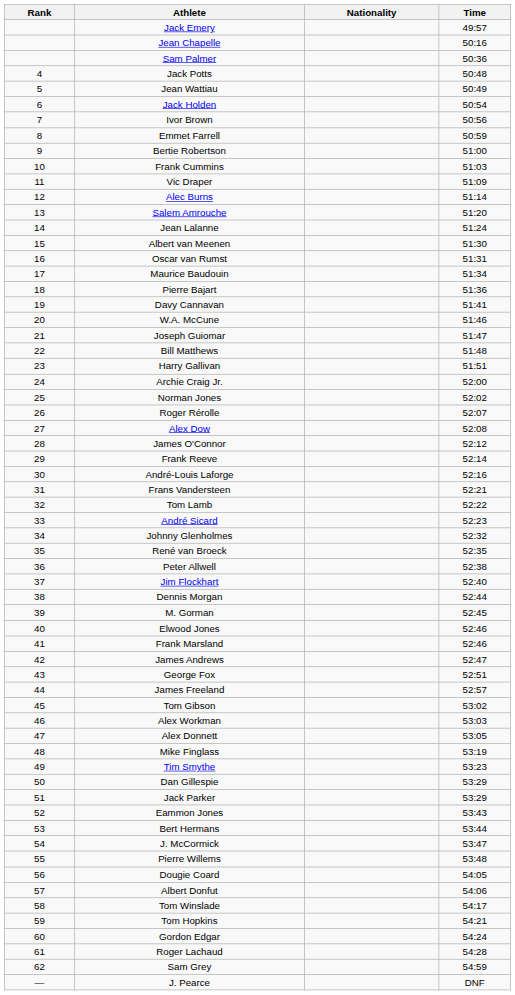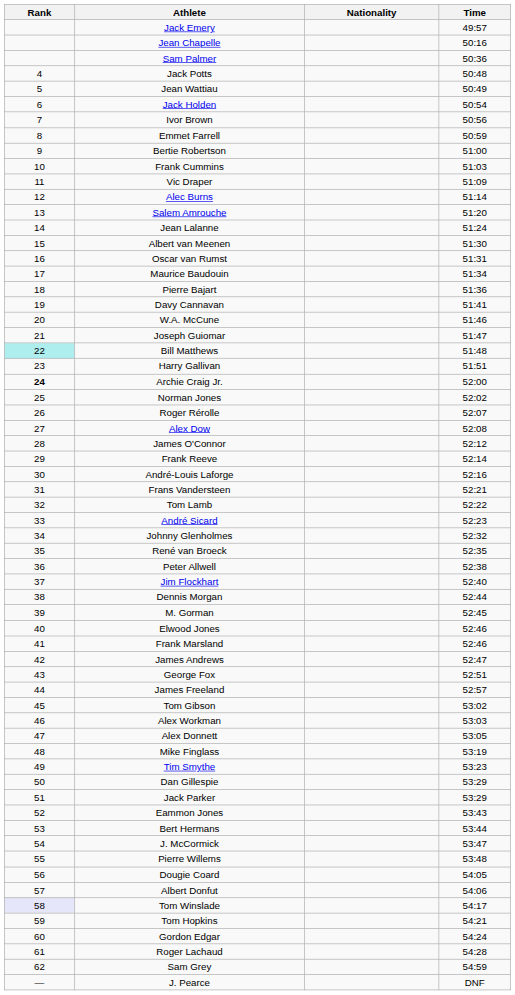Bill Matthews | Rank: no background -> paleturquoise background
Archie Craig Jr. | Rank: normal -> bold
Tom Winslade | Rank: no background -> lavender background
